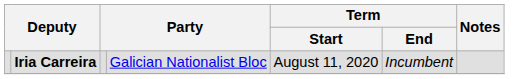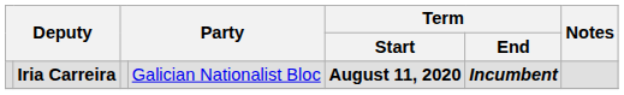Iria Carreira | Term / Start: normal -> bold
Iria Carreira | Term / End: normal -> bold
